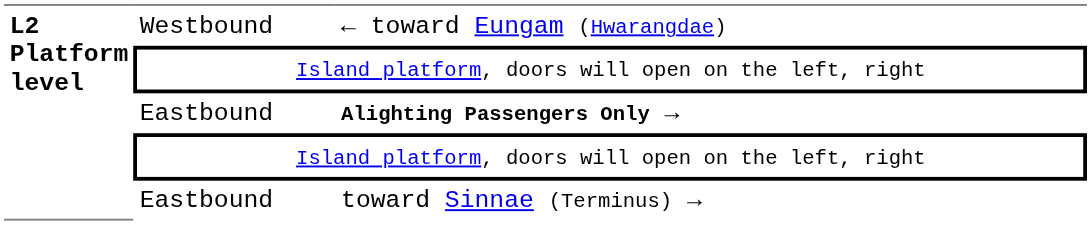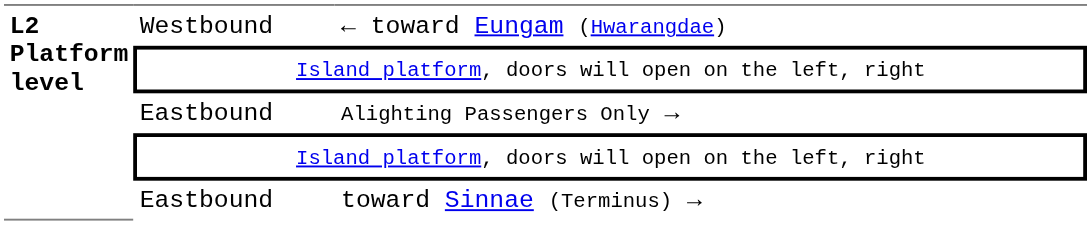Alighting Passengers Only → | column 3: bold -> normal
